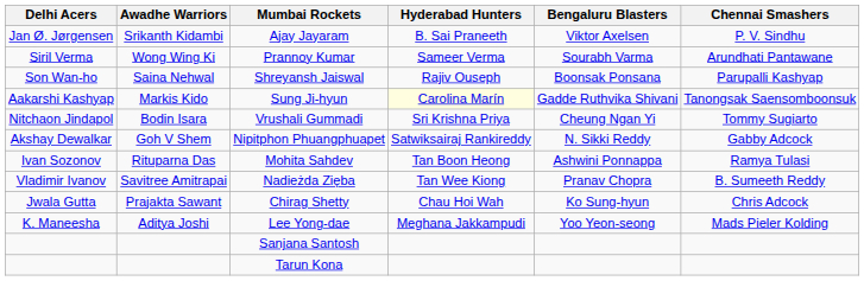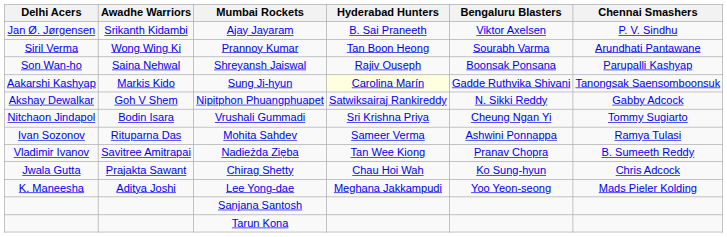Prannoy Kumar | Hyderabad Hunters: Sameer Verma -> Tan Boon Heong
rows swapped: Vrushali Gummadi <-> Nipitphon Phuangphuapet
Mohita Sahdev | Hyderabad Hunters: Tan Boon Heong -> Sameer Verma
